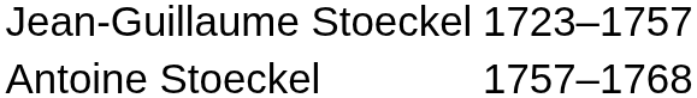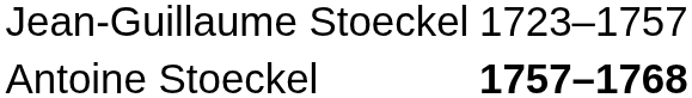Antoine Stoeckel | column 2: normal -> bold
